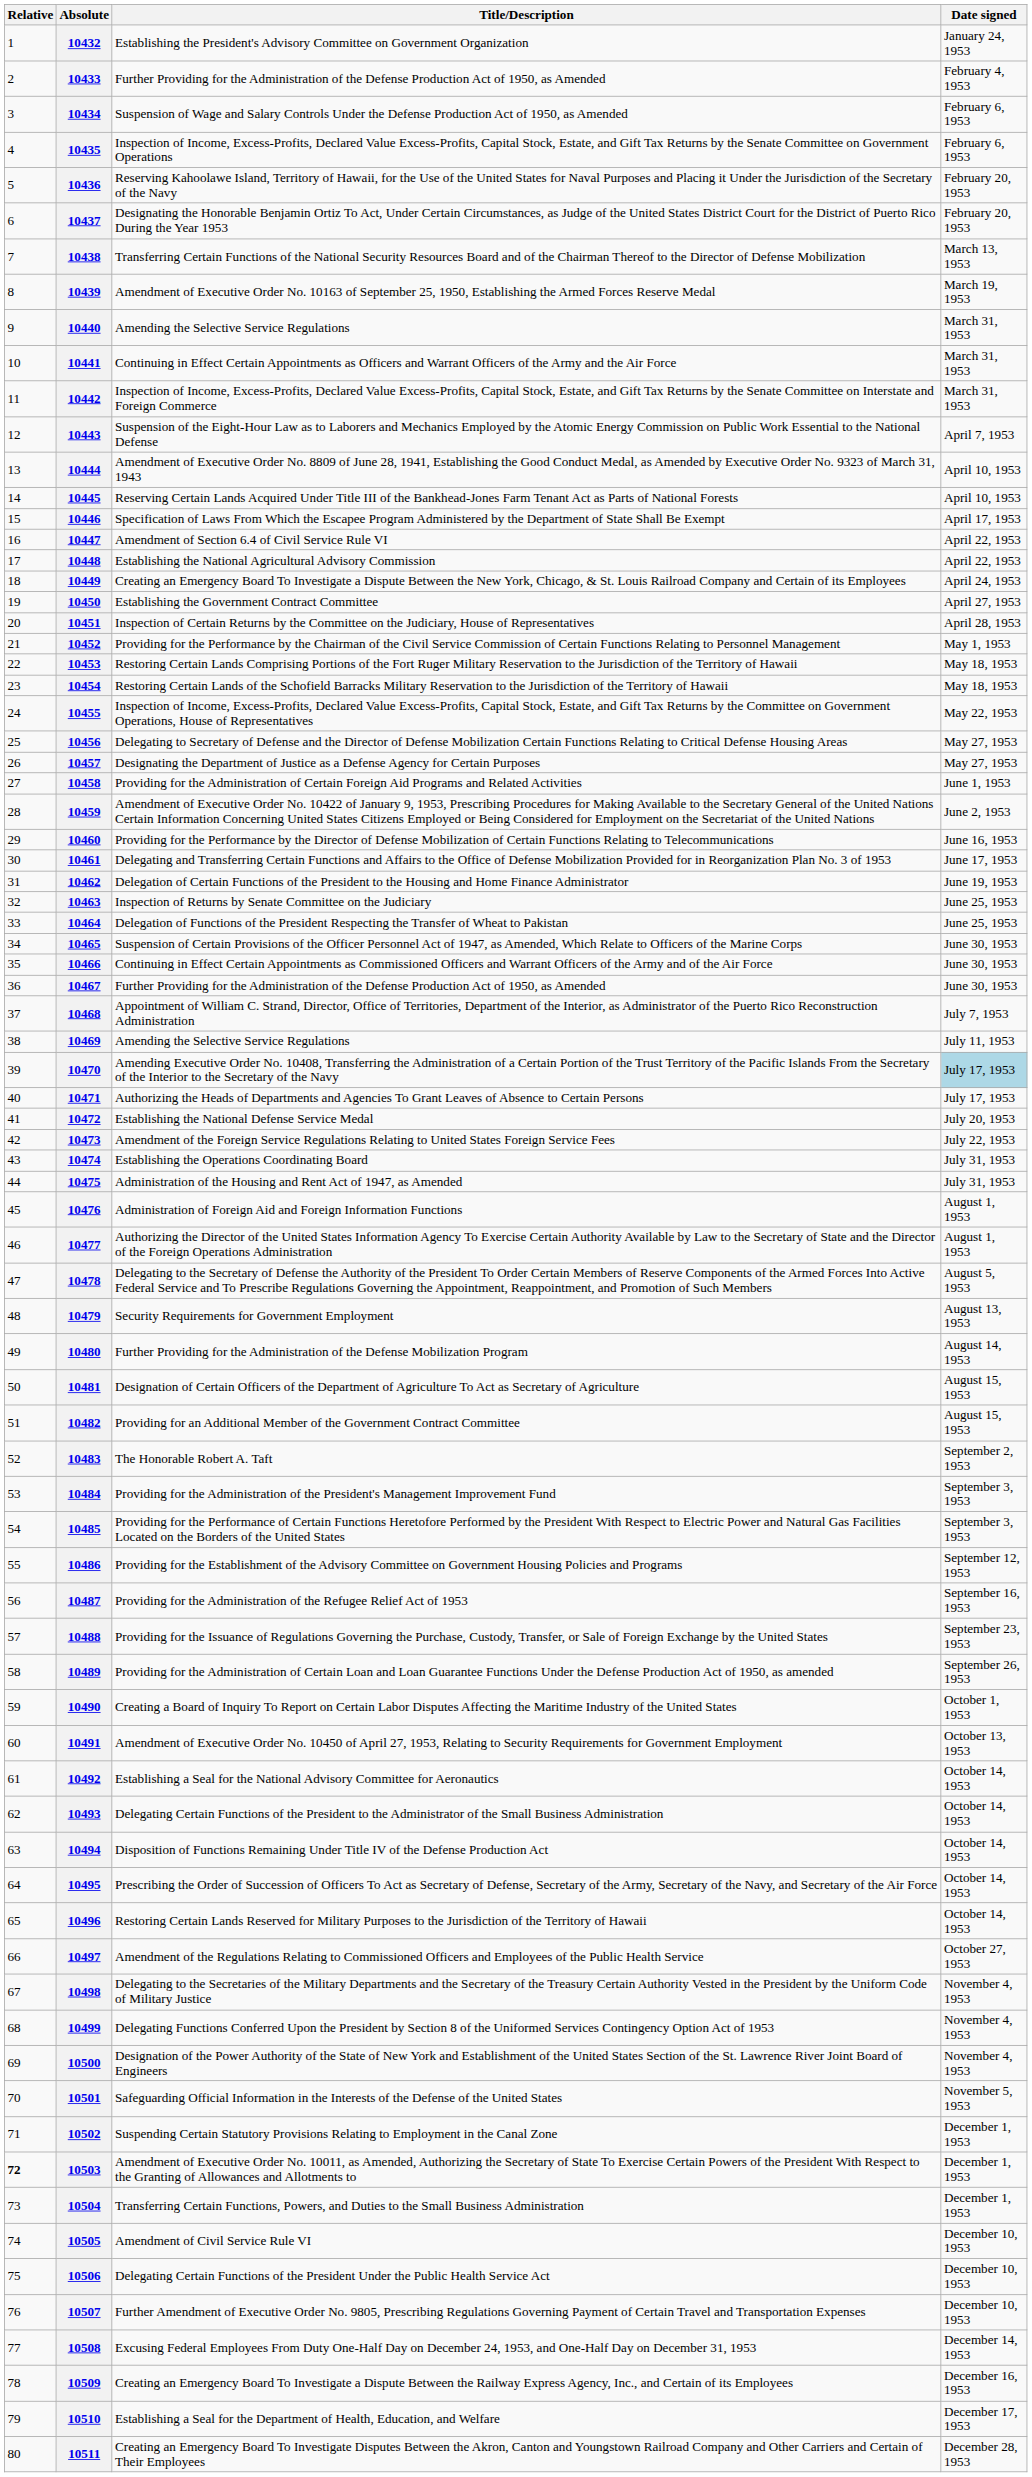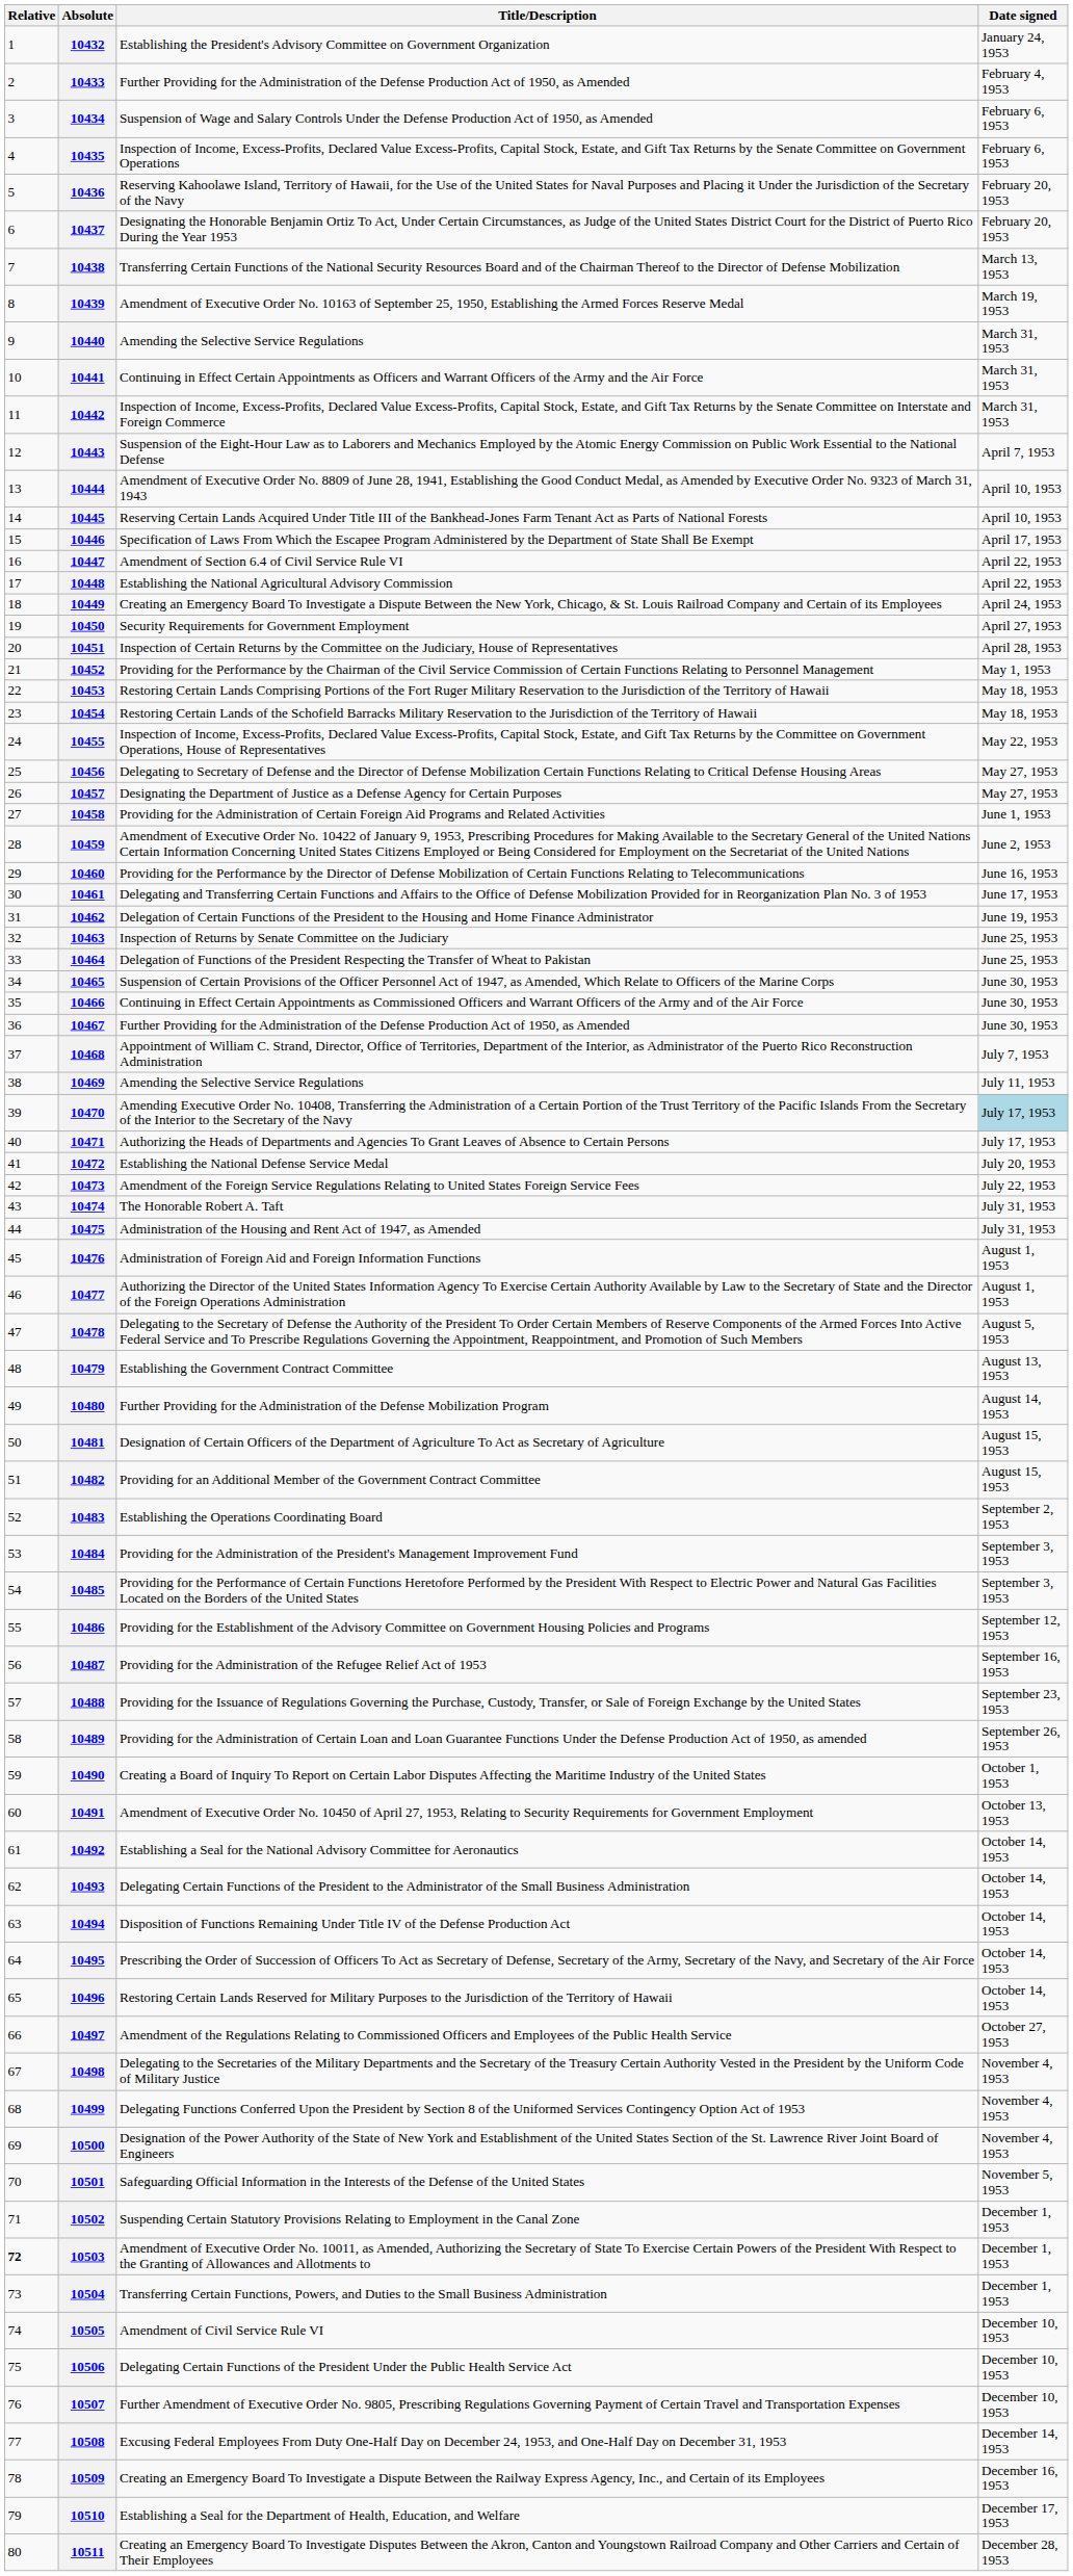10450 | Title/Description: Establishing the Government Contract Committee -> Security Requirements for Government Employment
10474 | Title/Description: Establishing the Operations Coordinating Board -> The Honorable Robert A. Taft
10479 | Title/Description: Security Requirements for Government Employment -> Establishing the Government Contract Committee
10483 | Title/Description: The Honorable Robert A. Taft -> Establishing the Operations Coordinating Board
